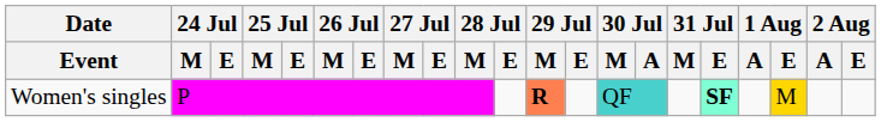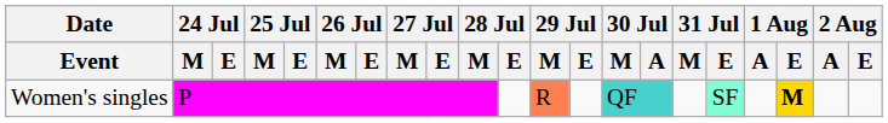Women's singles | 29 Jul / M: bold -> normal
Women's singles | 31 Jul / E: bold -> normal
Women's singles | 1 Aug / E: normal -> bold
